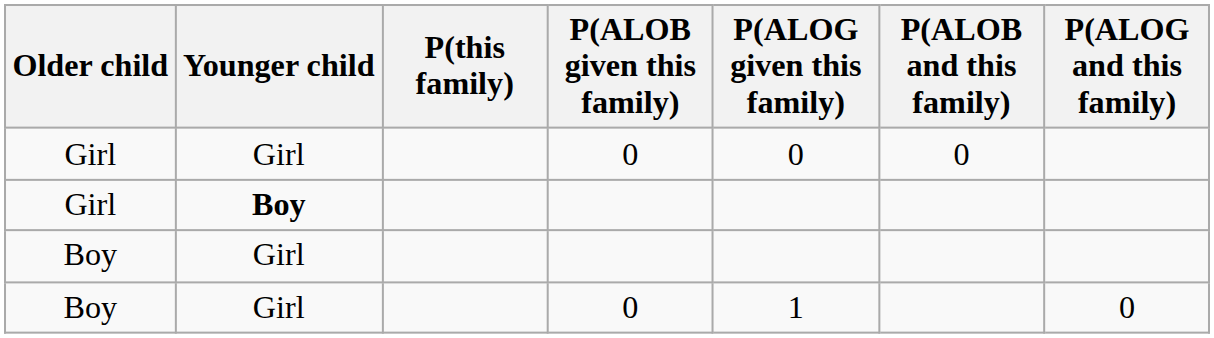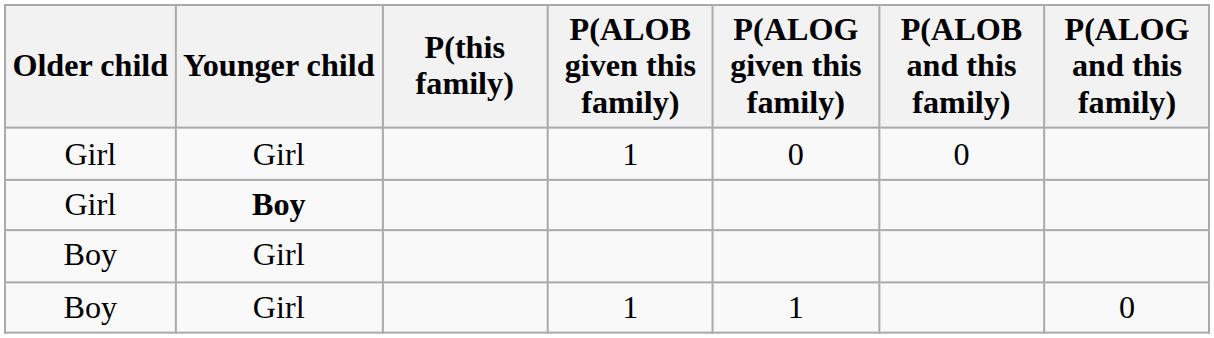row 2 | P(ALOB given this family): 0 -> 1
row 5 | P(ALOB given this family): 0 -> 1
